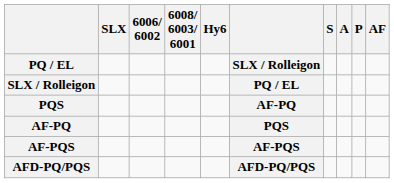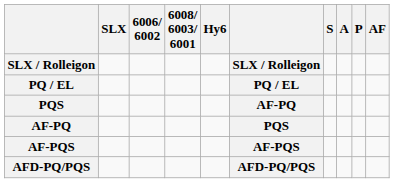row 2 | column 1: PQ / EL -> SLX / Rolleigon
row 3 | column 1: SLX / Rolleigon -> PQ / EL
